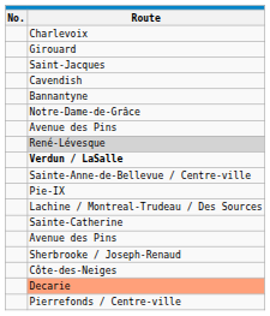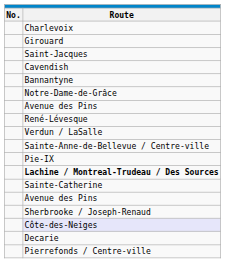René-Lévesque | Route: lightgrey background -> no background
Verdun / LaSalle | Route: bold -> normal
Lachine / Montreal-Trudeau / Des Sources | Route: normal -> bold
Côte-des-Neiges | Route: no background -> lavender background
Decarie | Route: lightsalmon background -> no background
